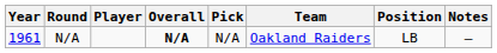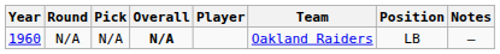columns swapped: Pick <-> Player
row 2 | Year: 1961 -> 1960
